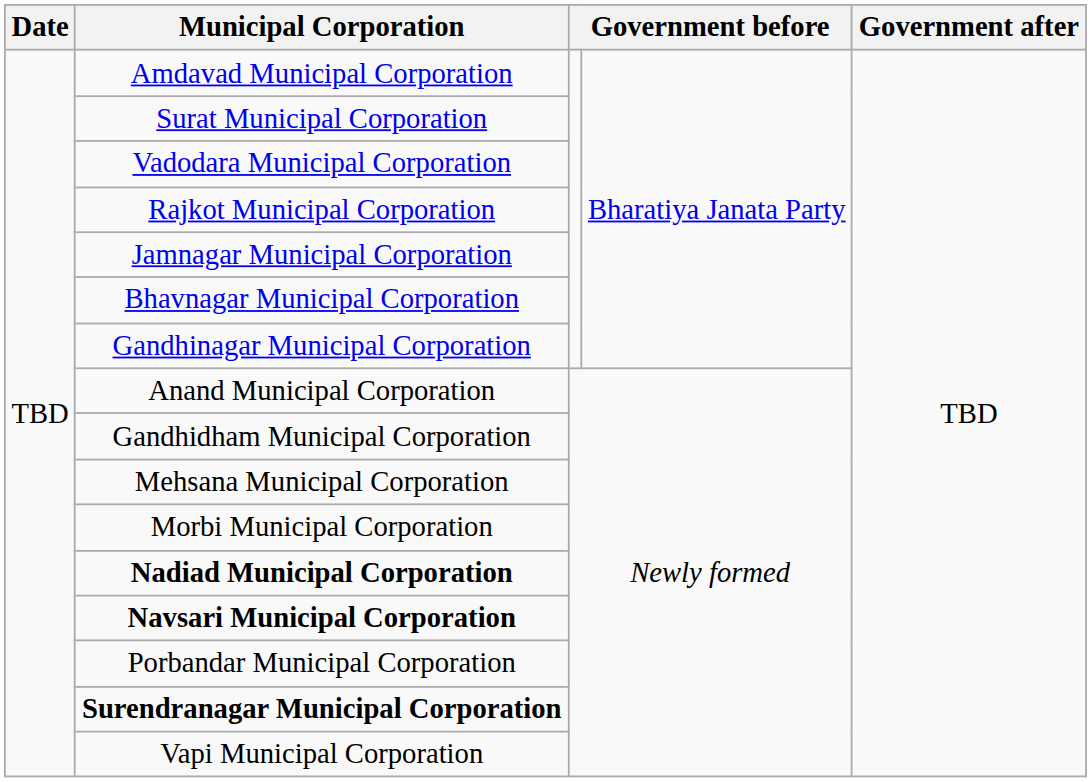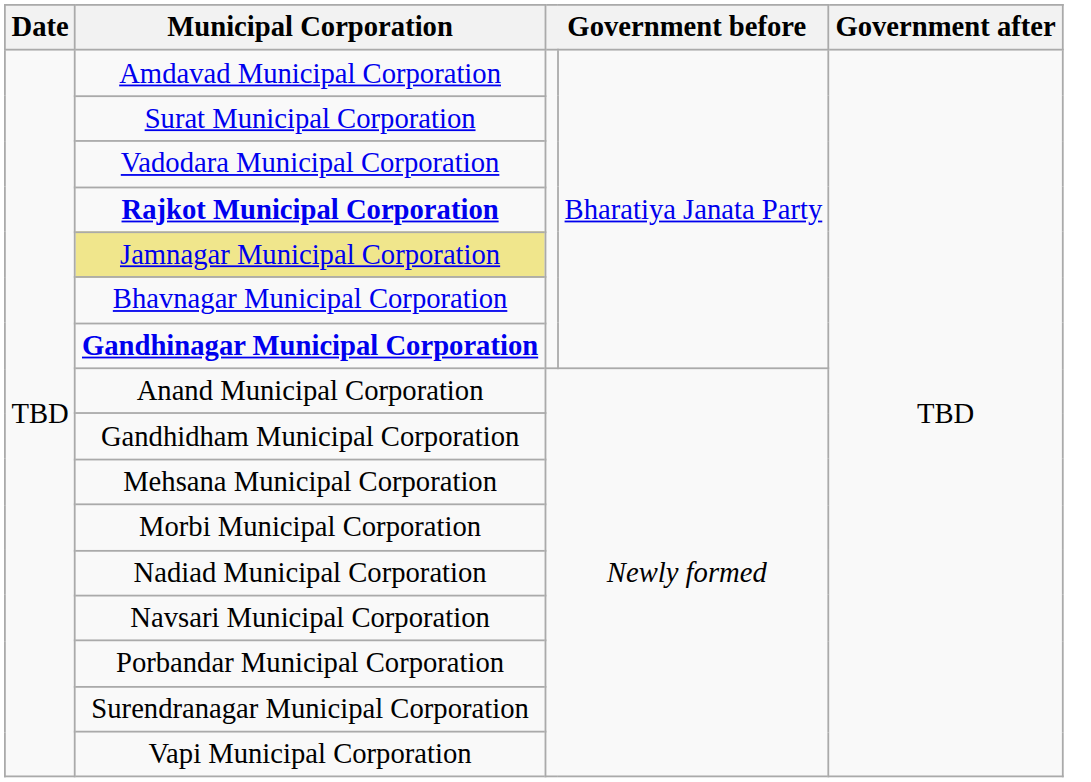Rajkot Municipal Corporation | Municipal Corporation: normal -> bold
Jamnagar Municipal Corporation | Municipal Corporation: no background -> khaki background
Gandhinagar Municipal Corporation | Municipal Corporation: normal -> bold
Nadiad Municipal Corporation | Municipal Corporation: bold -> normal
Navsari Municipal Corporation | Municipal Corporation: bold -> normal
Surendranagar Municipal Corporation | Municipal Corporation: bold -> normal
